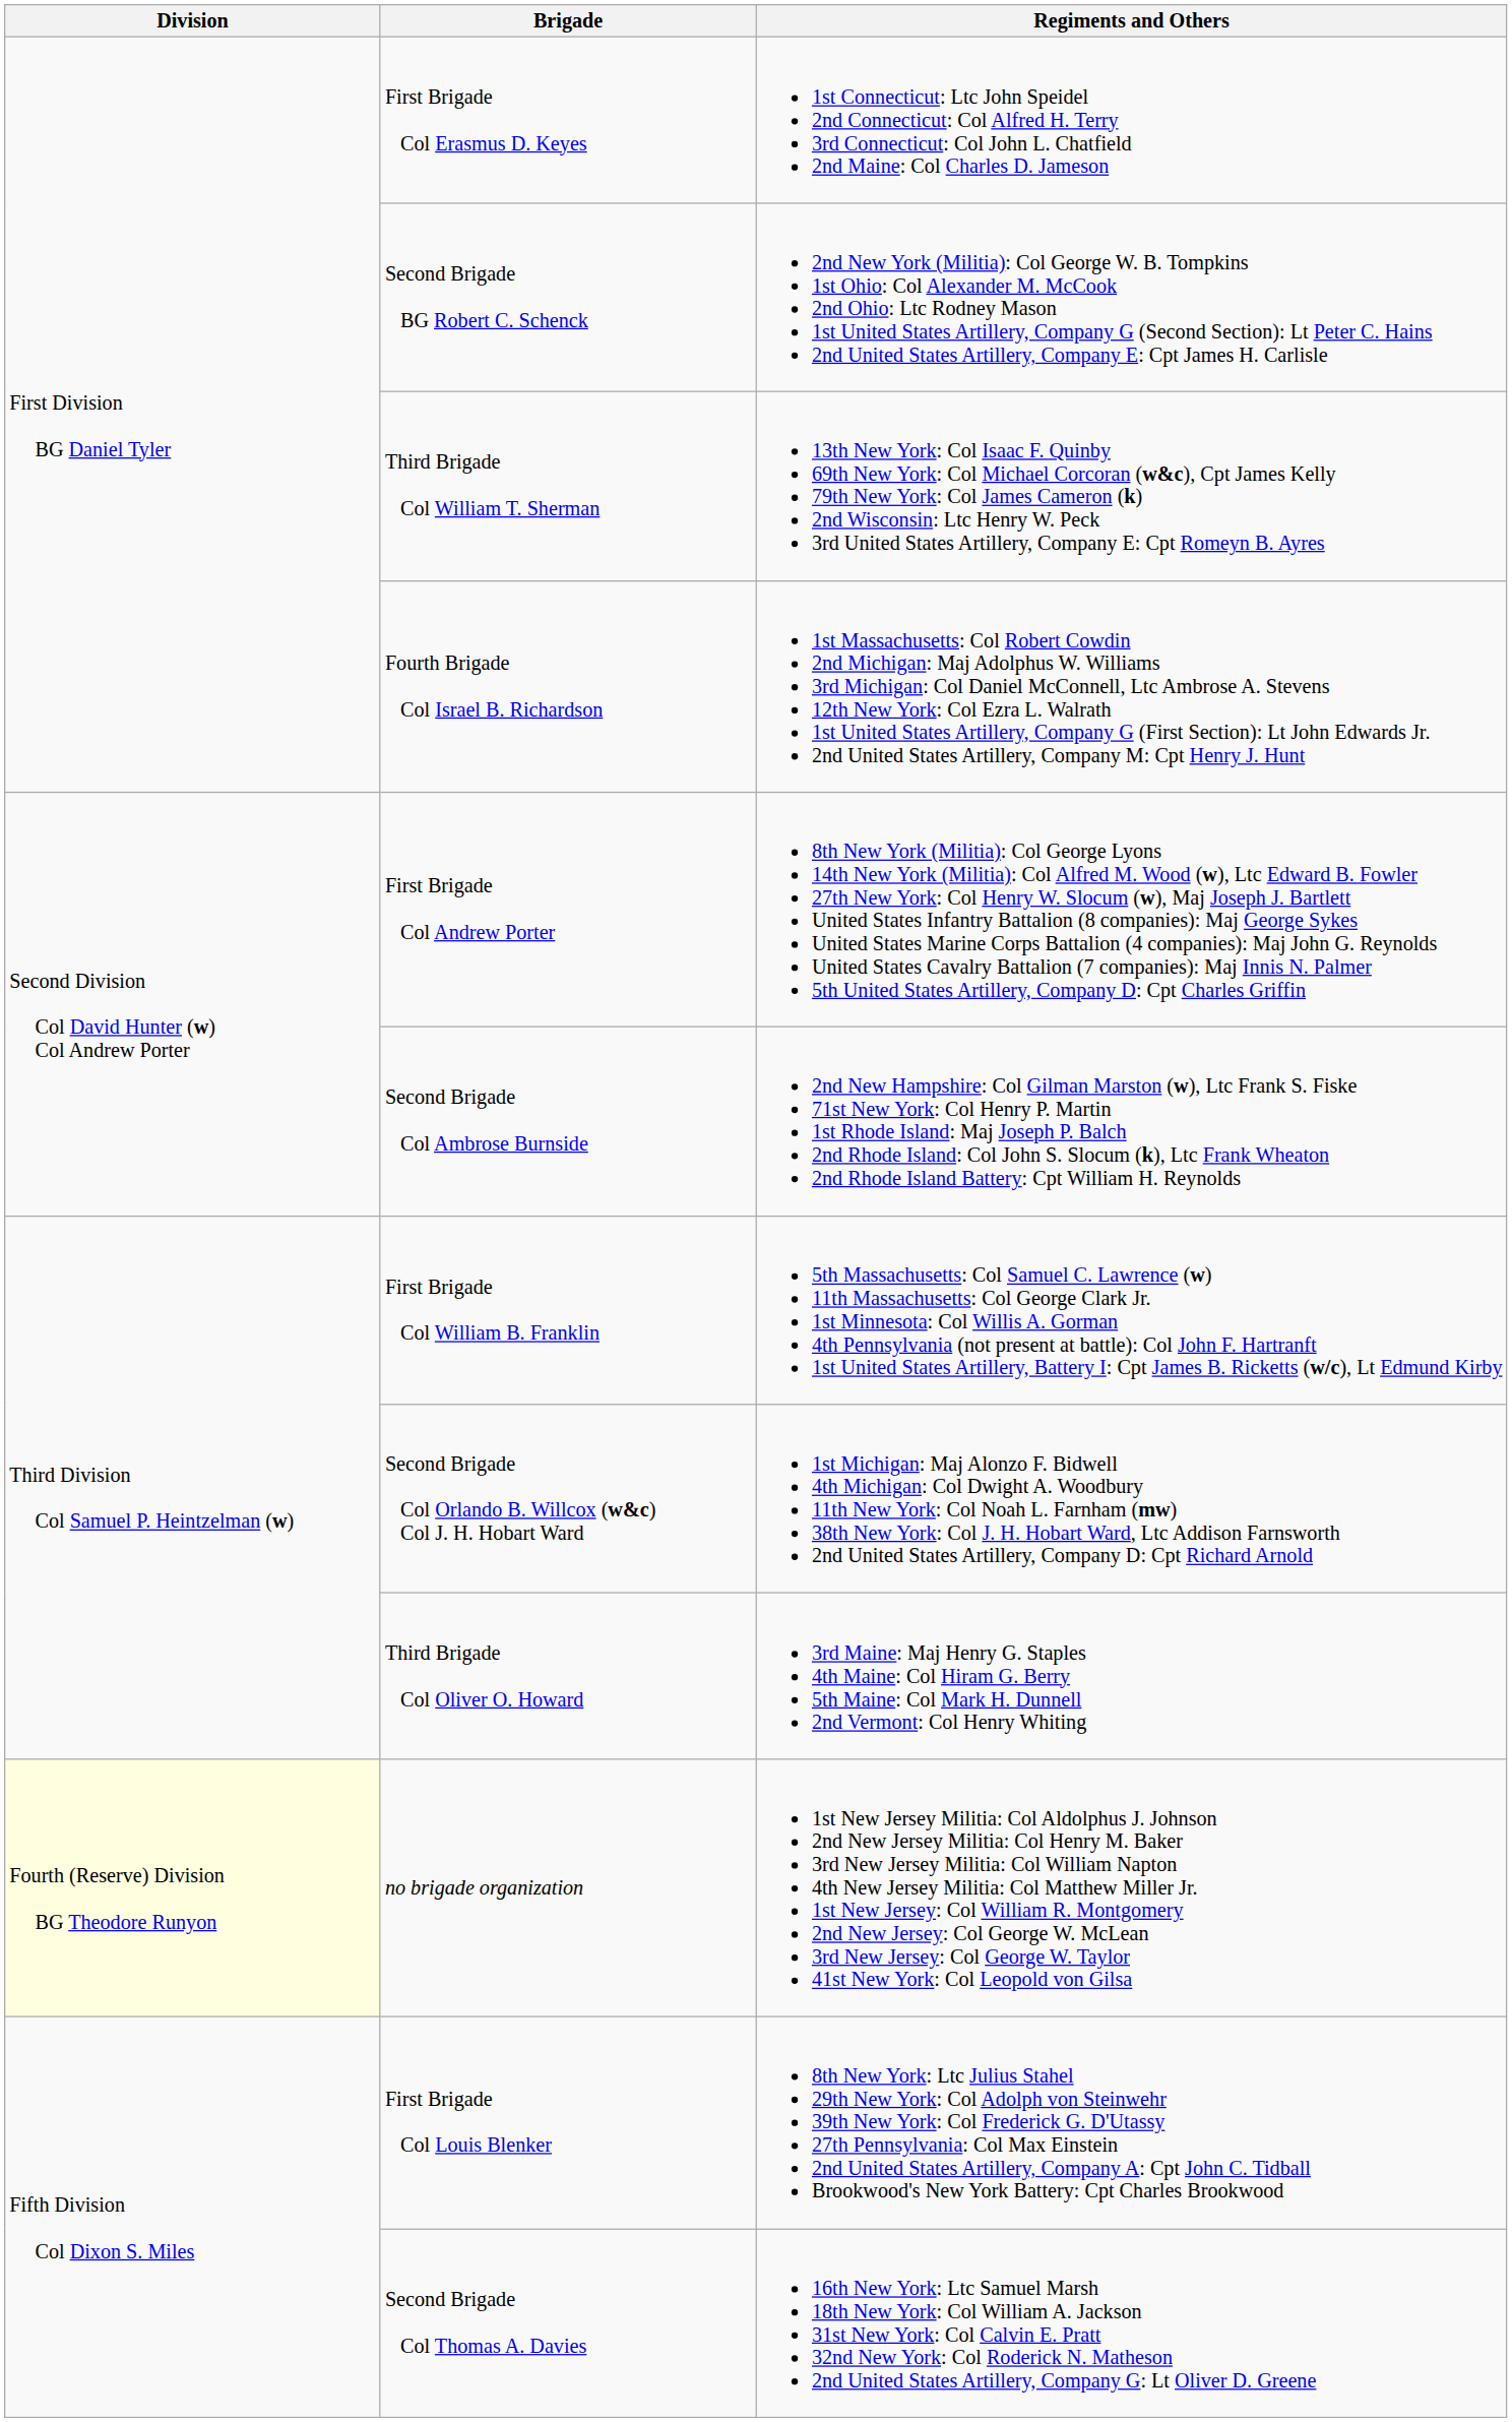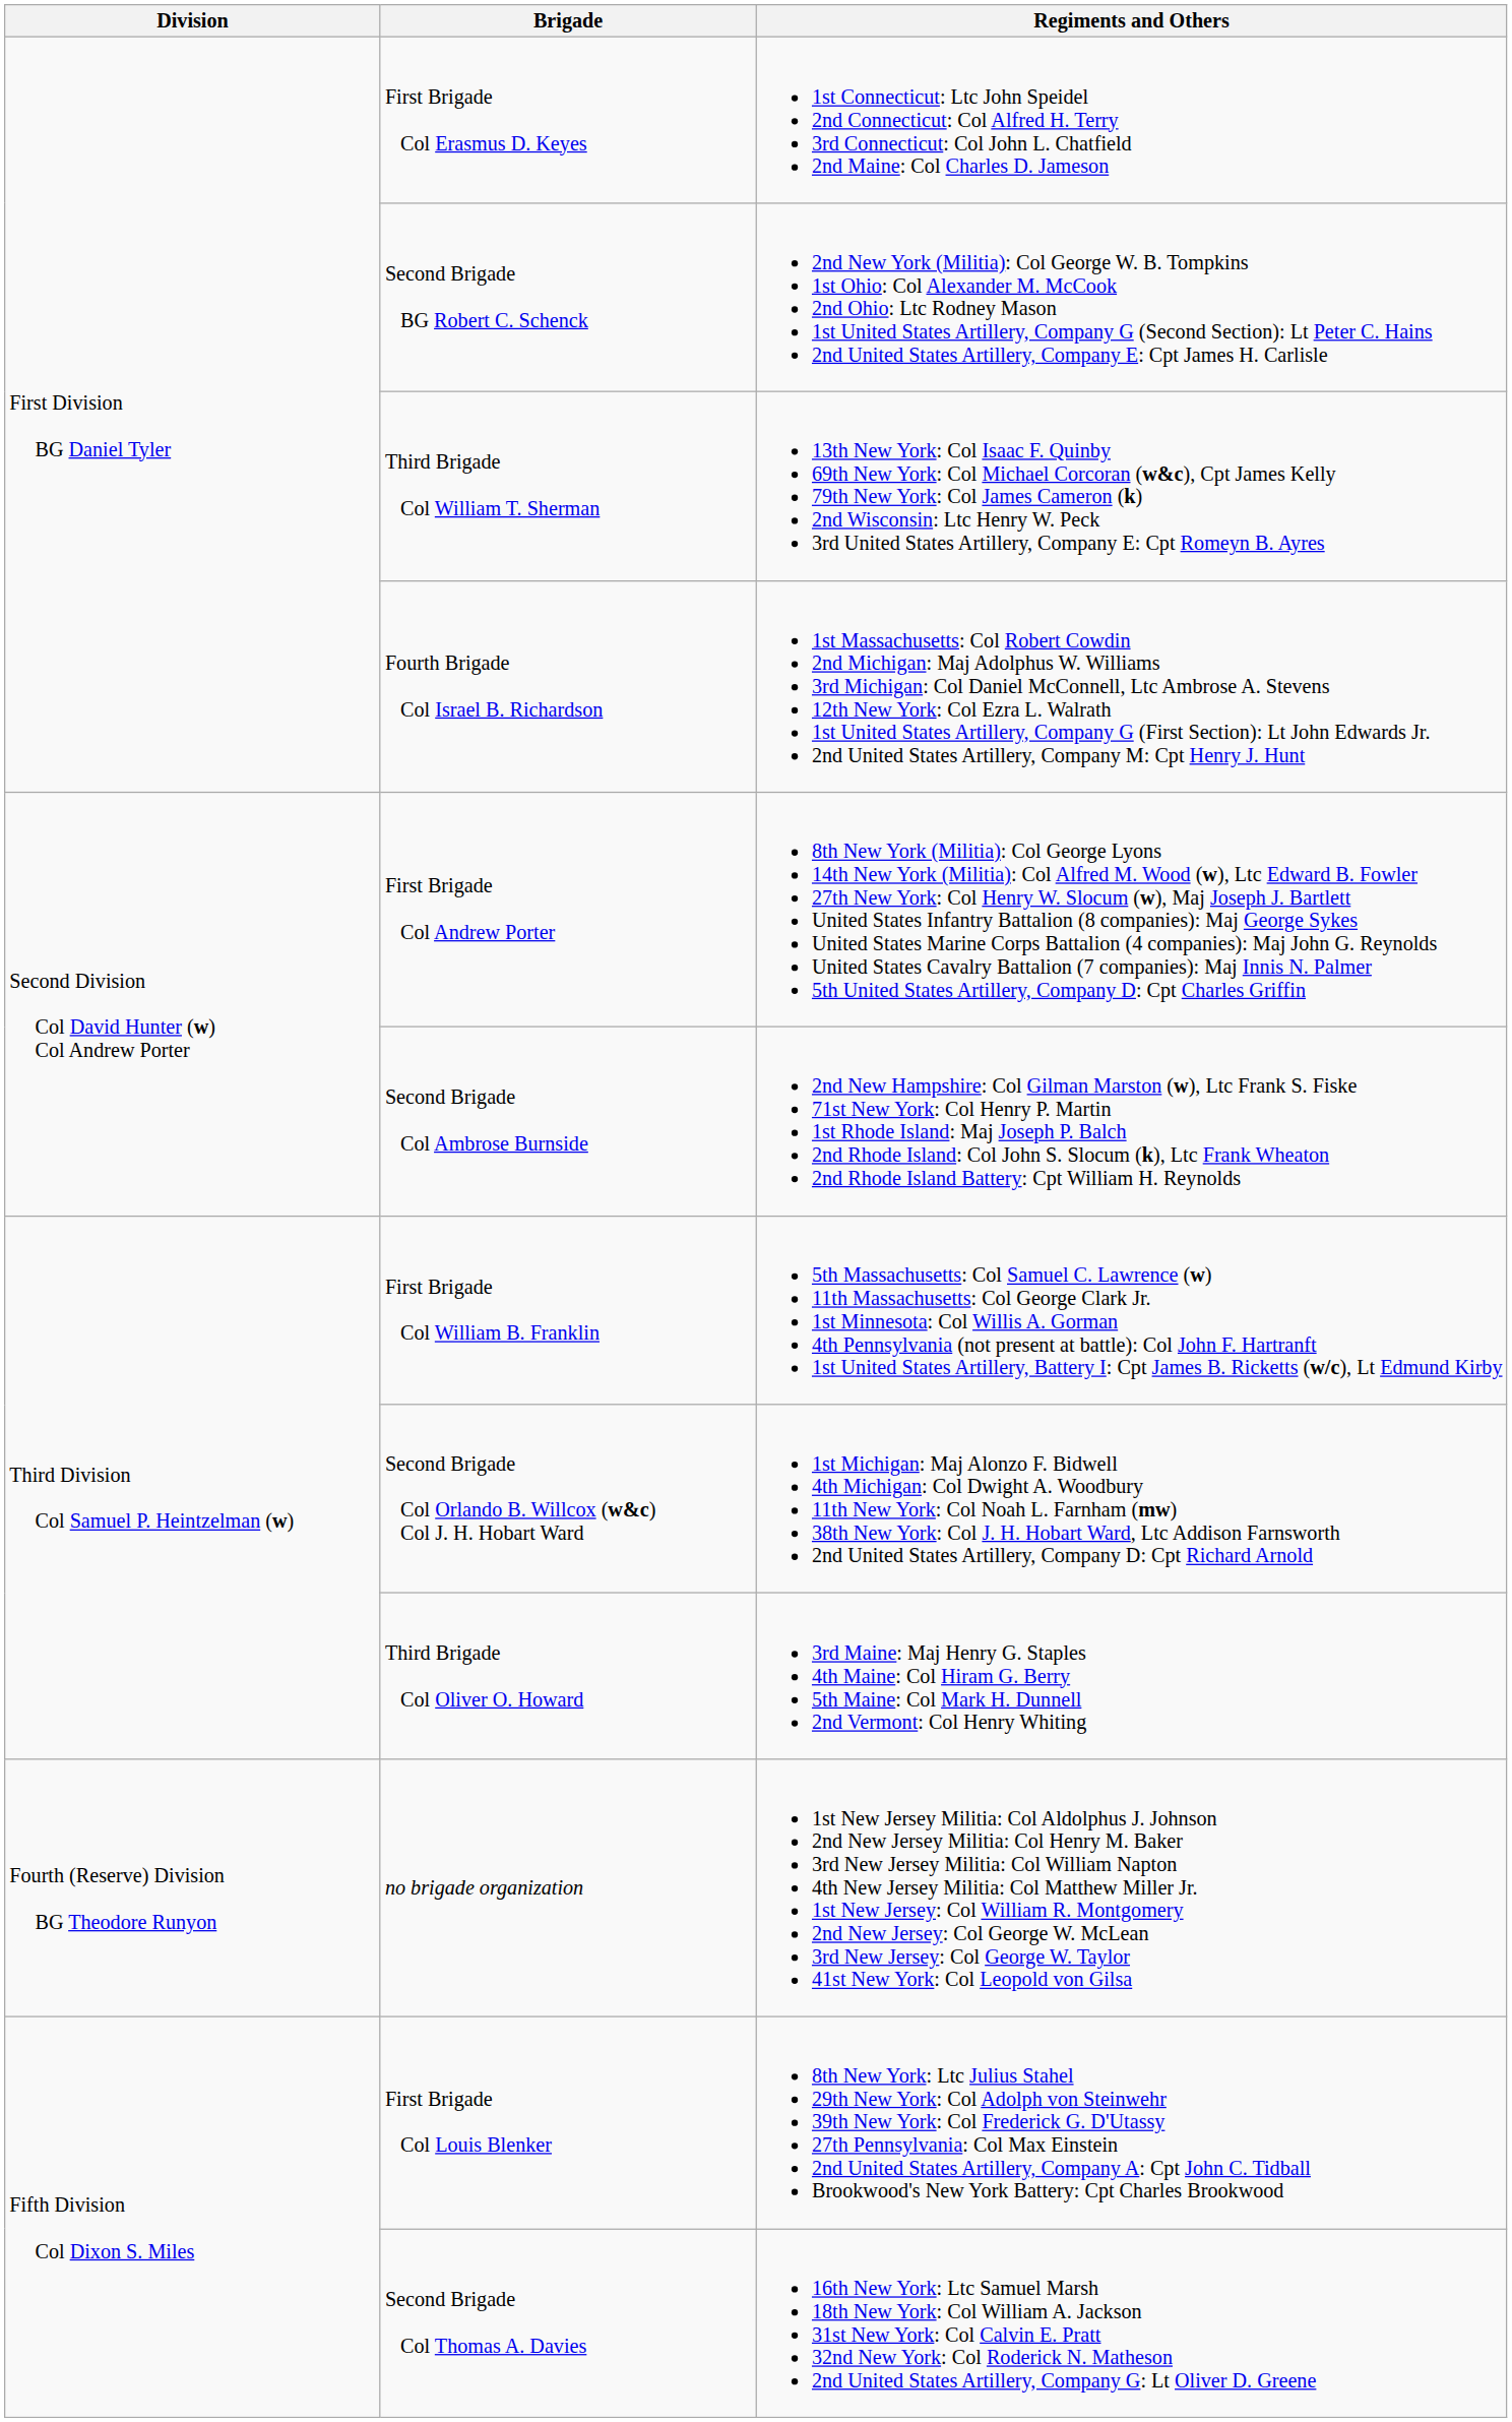no brigade organization | Division: lightyellow background -> no background
